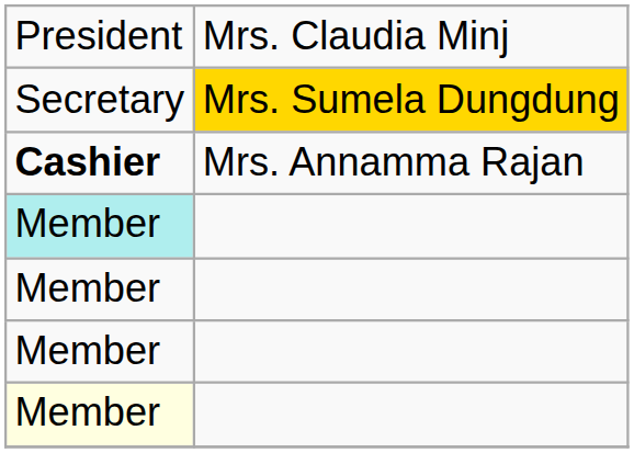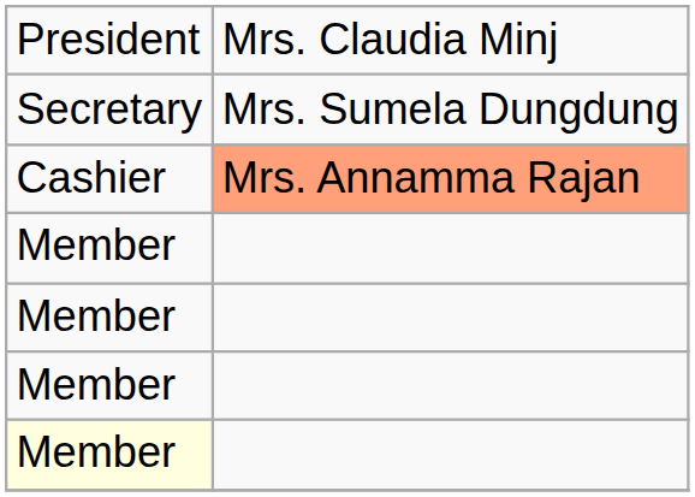row 2 | column 2: gold background -> no background
row 3 | column 1: bold -> normal
row 3 | column 2: no background -> lightsalmon background
row 4 | column 1: paleturquoise background -> no background
